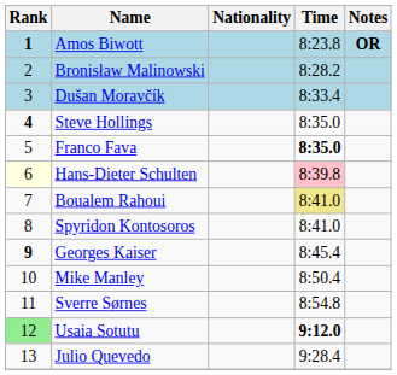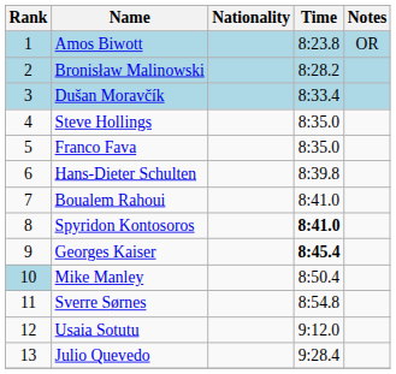Amos Biwott | Rank: bold -> normal
Amos Biwott | Notes: bold -> normal
Steve Hollings | Rank: bold -> normal
Franco Fava | Time: bold -> normal
Hans-Dieter Schulten | Rank: lightyellow background -> no background
Hans-Dieter Schulten | Time: pink background -> no background
Boualem Rahoui | Time: khaki background -> no background
Spyridon Kontosoros | Time: normal -> bold
Georges Kaiser | Rank: bold -> normal
Georges Kaiser | Time: normal -> bold
Mike Manley | Rank: no background -> lightblue background
Usaia Sotutu | Rank: lightgreen background -> no background
Usaia Sotutu | Time: bold -> normal
